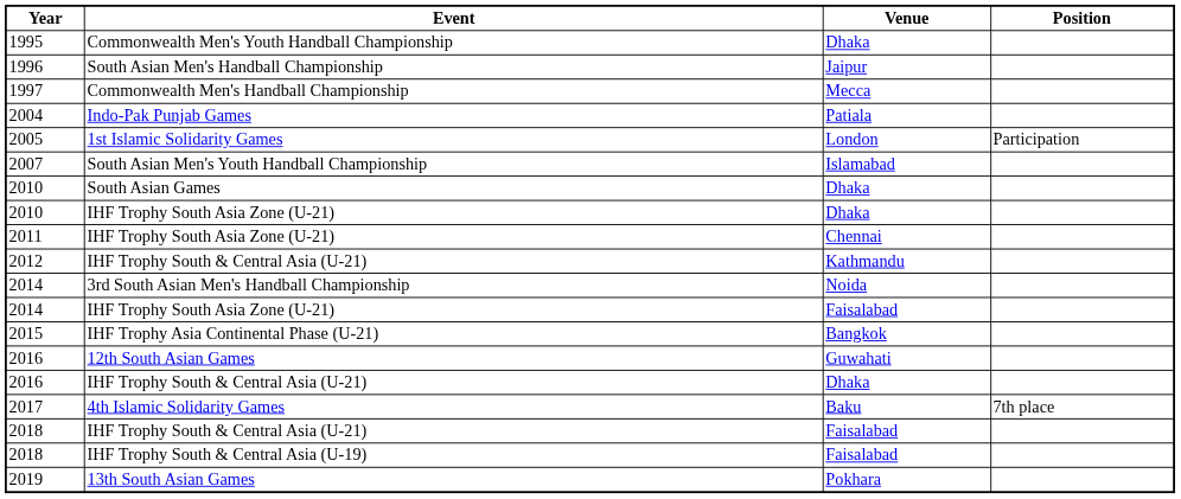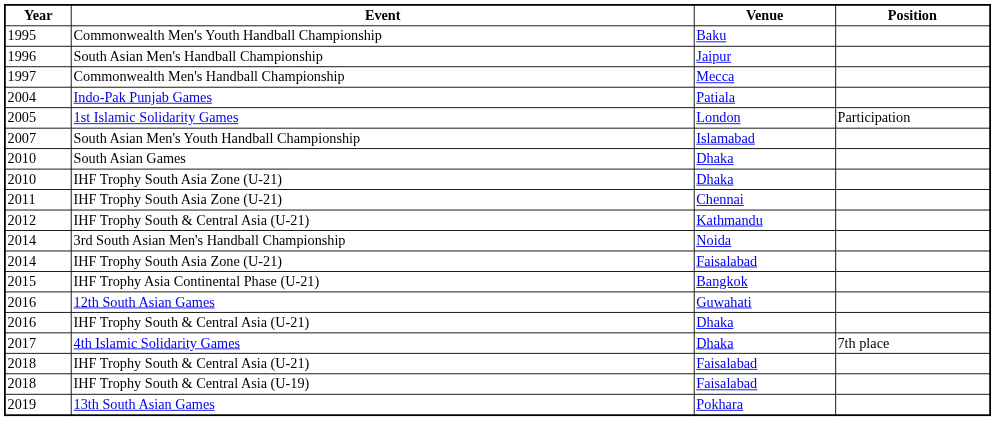1995 | Venue: Dhaka -> Baku
2017 | Venue: Baku -> Dhaka
